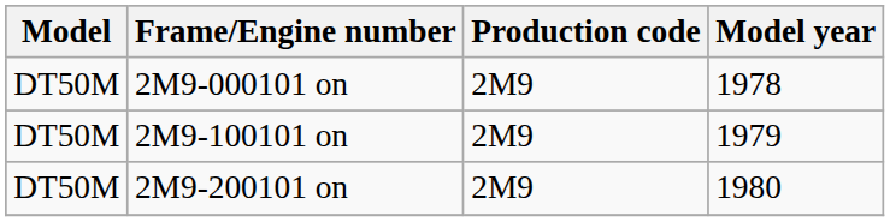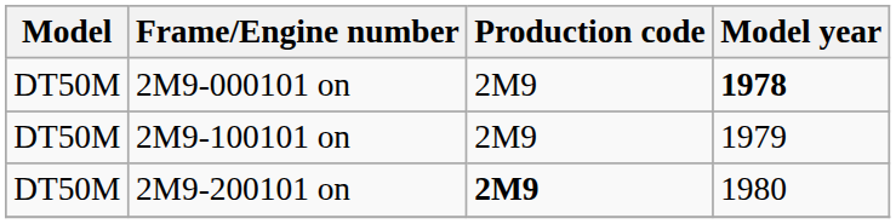2M9-000101 on | Model year: normal -> bold
2M9-200101 on | Production code: normal -> bold
